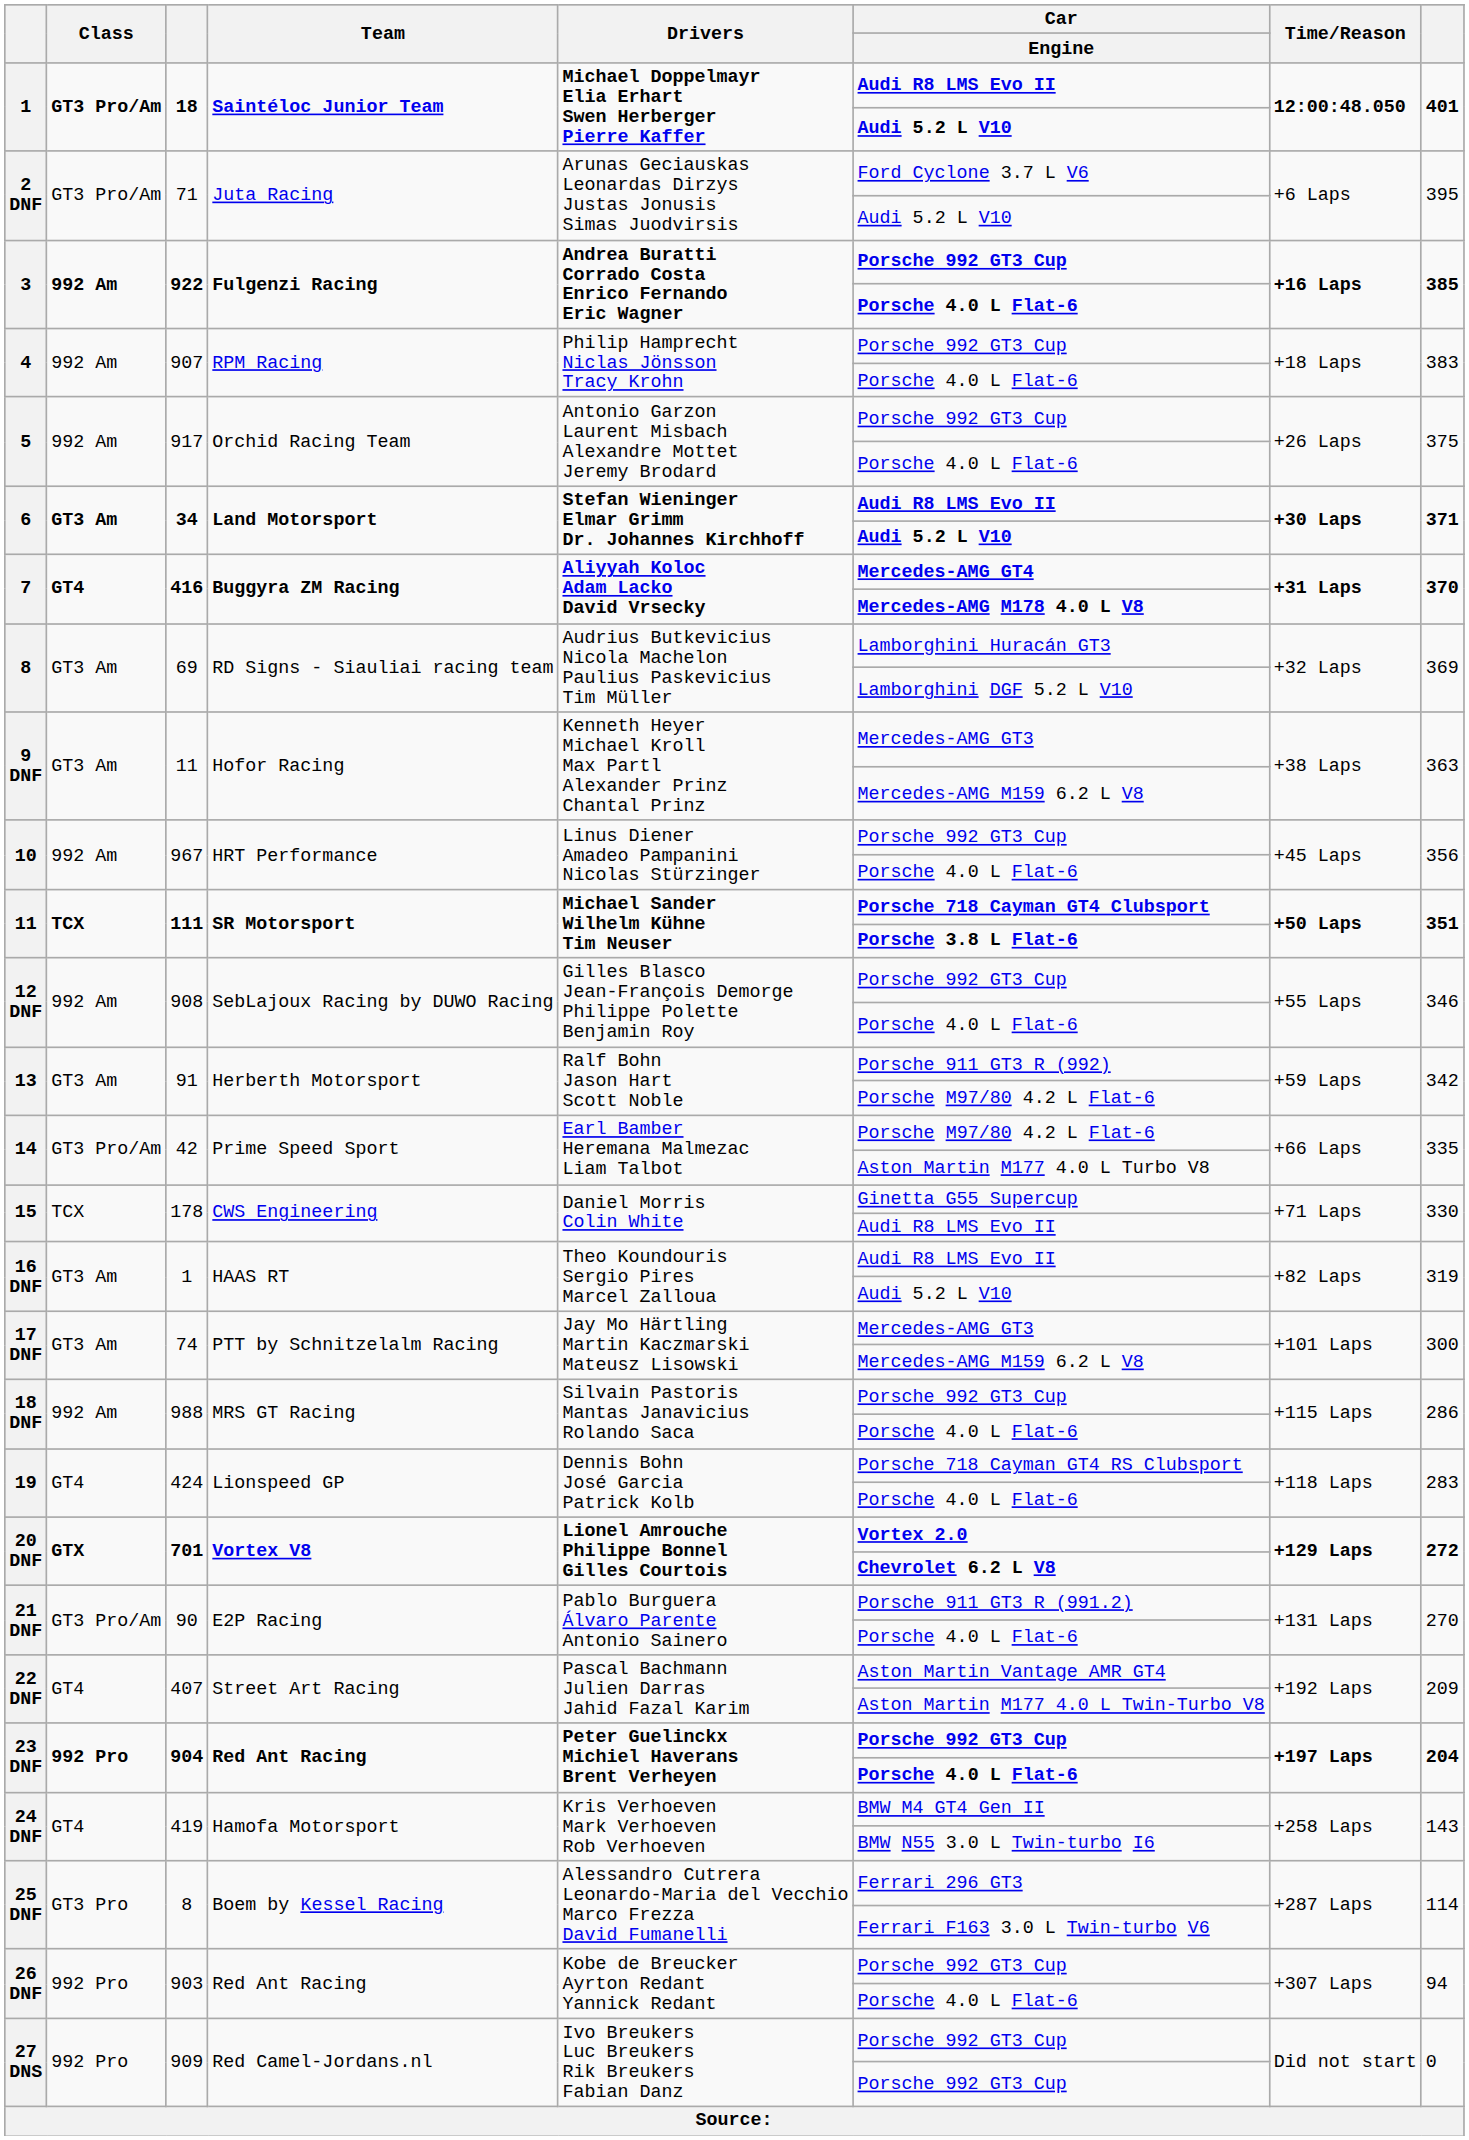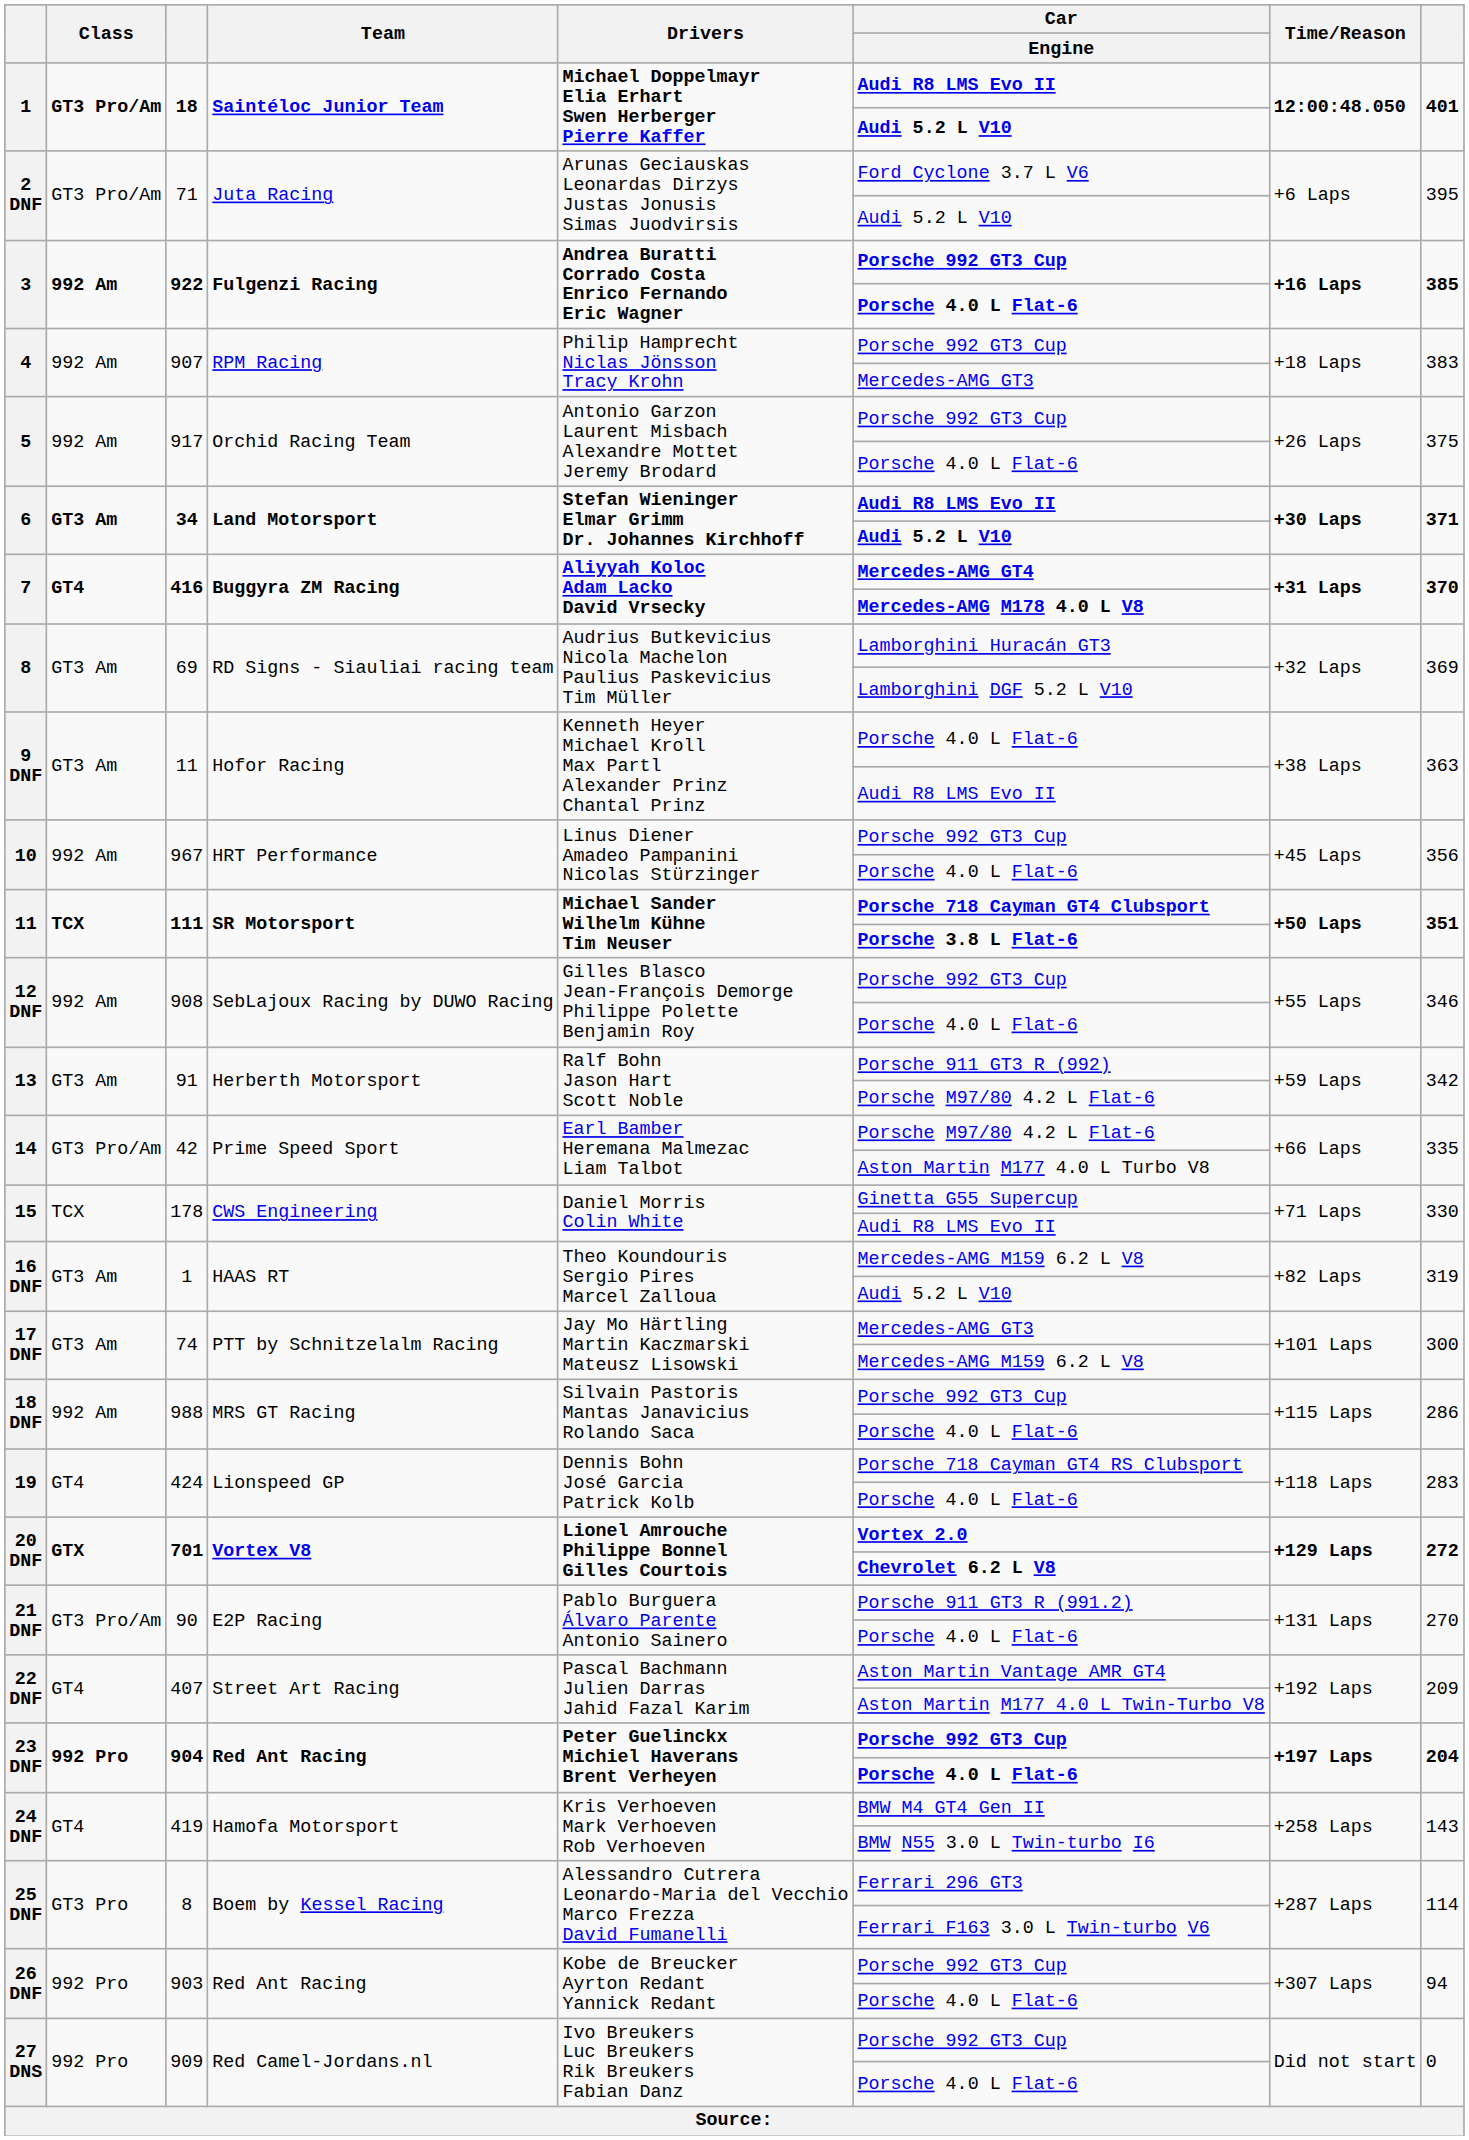row 10 | Car / Engine: Porsche 4.0 L Flat-6 -> Mercedes-AMG GT3
row 19 | Car / Engine: Mercedes-AMG GT3 -> Porsche 4.0 L Flat-6
row 20 | Car / Engine: Mercedes-AMG M159 6.2 L V8 -> Audi R8 LMS Evo II
row 33 | Car / Engine: Audi R8 LMS Evo II -> Mercedes-AMG M159 6.2 L V8
row 56 | Car / Engine: Porsche 992 GT3 Cup -> Porsche 4.0 L Flat-6
